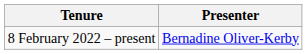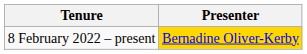8 February 2022 – present | Presenter: no background -> gold background
